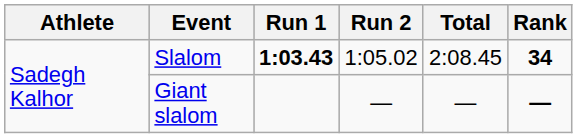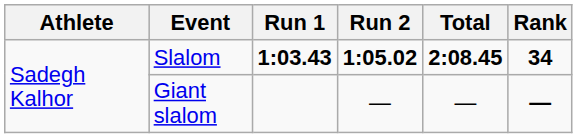Slalom | Run 2: normal -> bold
Slalom | Total: normal -> bold
